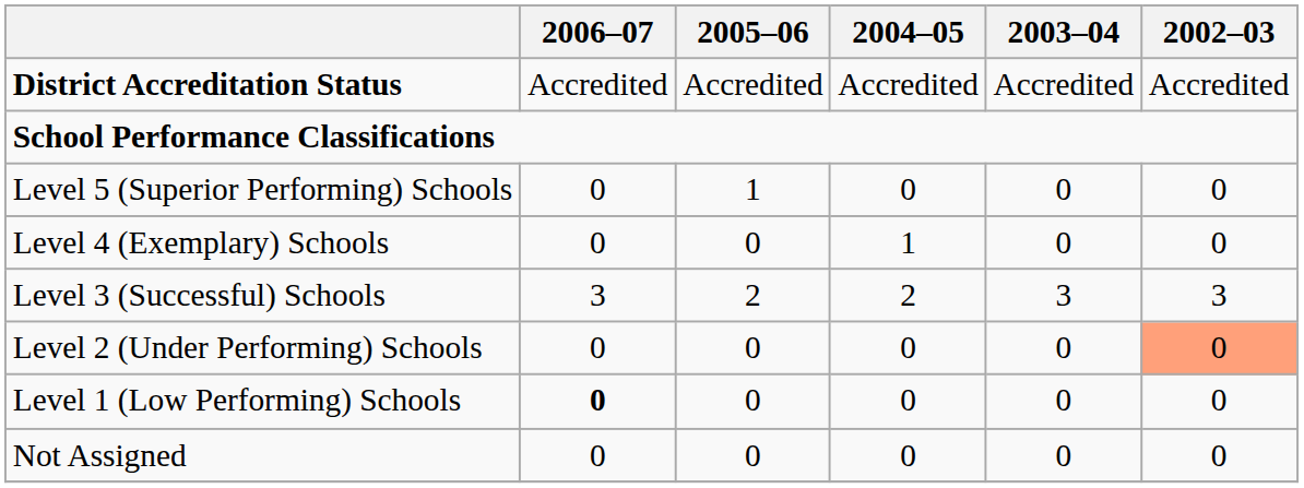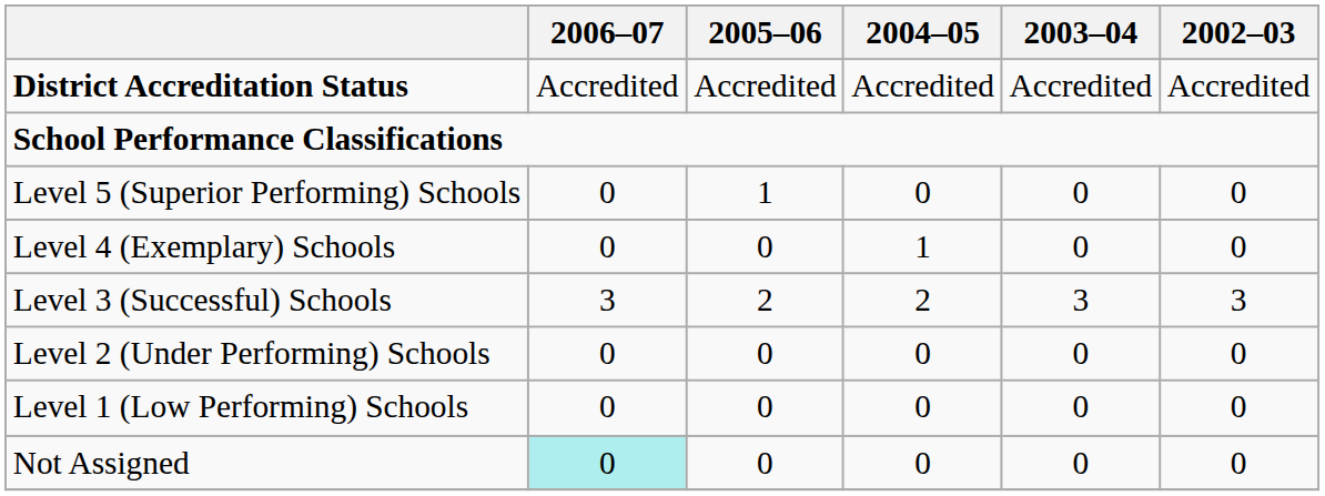Level 2 (Under Performing) Schools | 2002–03: lightsalmon background -> no background
Level 1 (Low Performing) Schools | 2006–07: bold -> normal
Not Assigned | 2006–07: no background -> paleturquoise background
